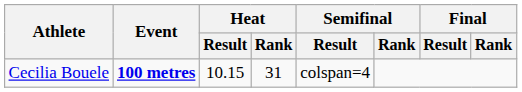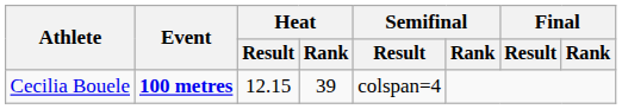Cecilia Bouele | Heat / Result: 10.15 -> 12.15
Cecilia Bouele | Heat / Rank: 31 -> 39
